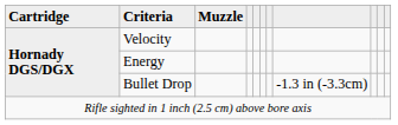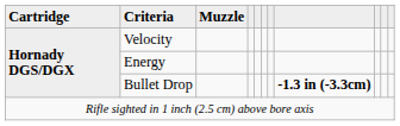Bullet Drop | column 8: normal -> bold
